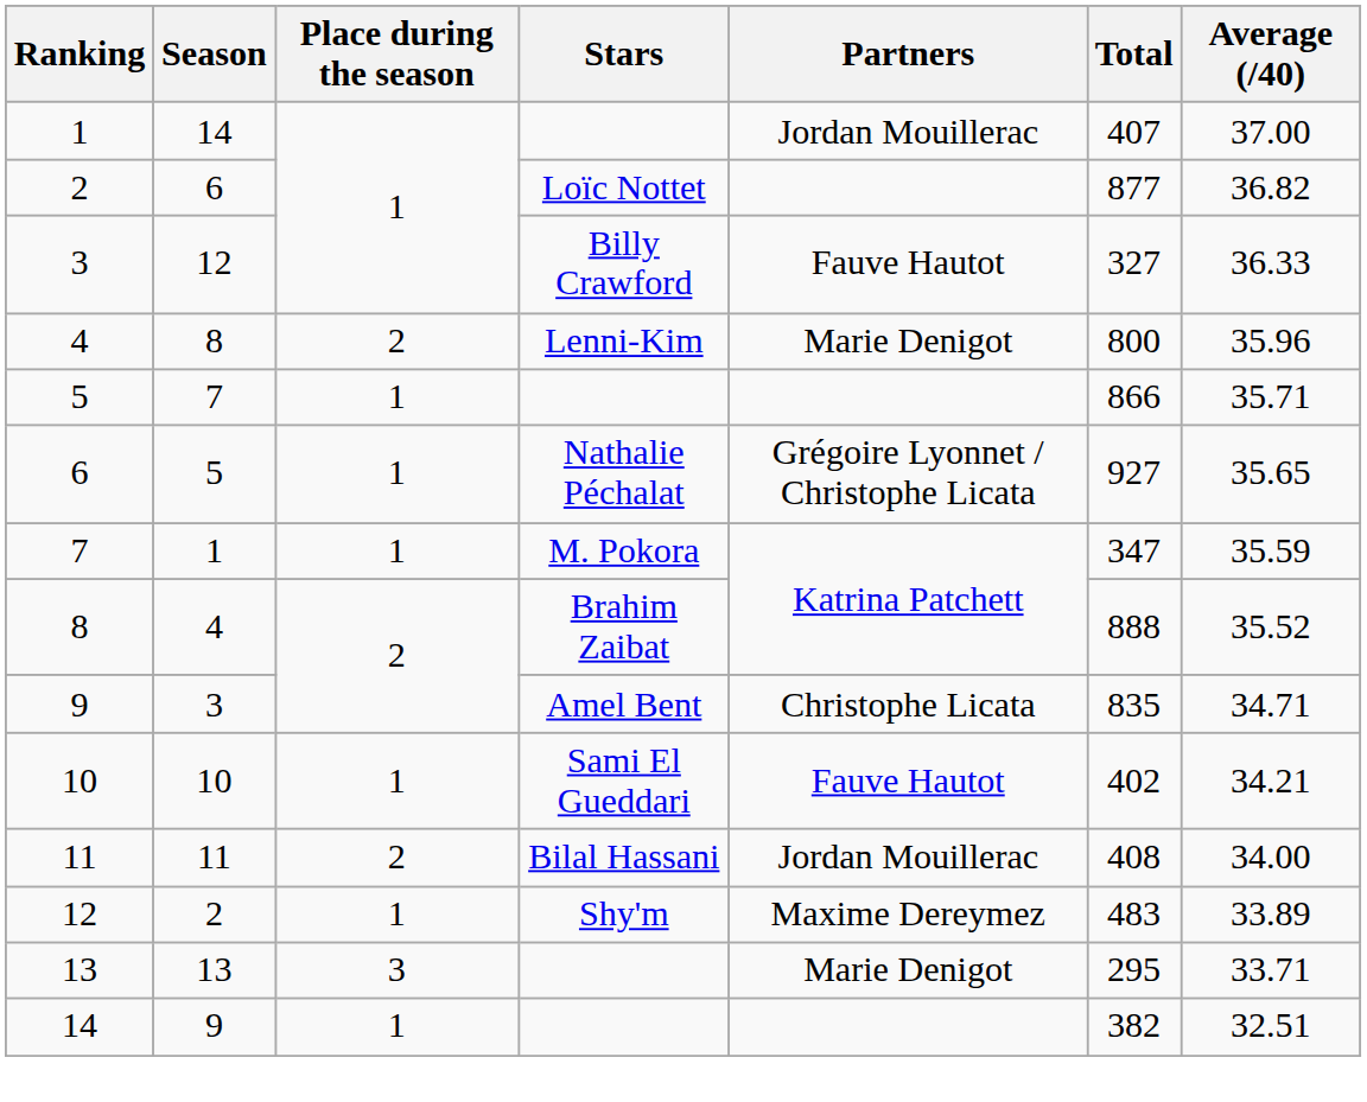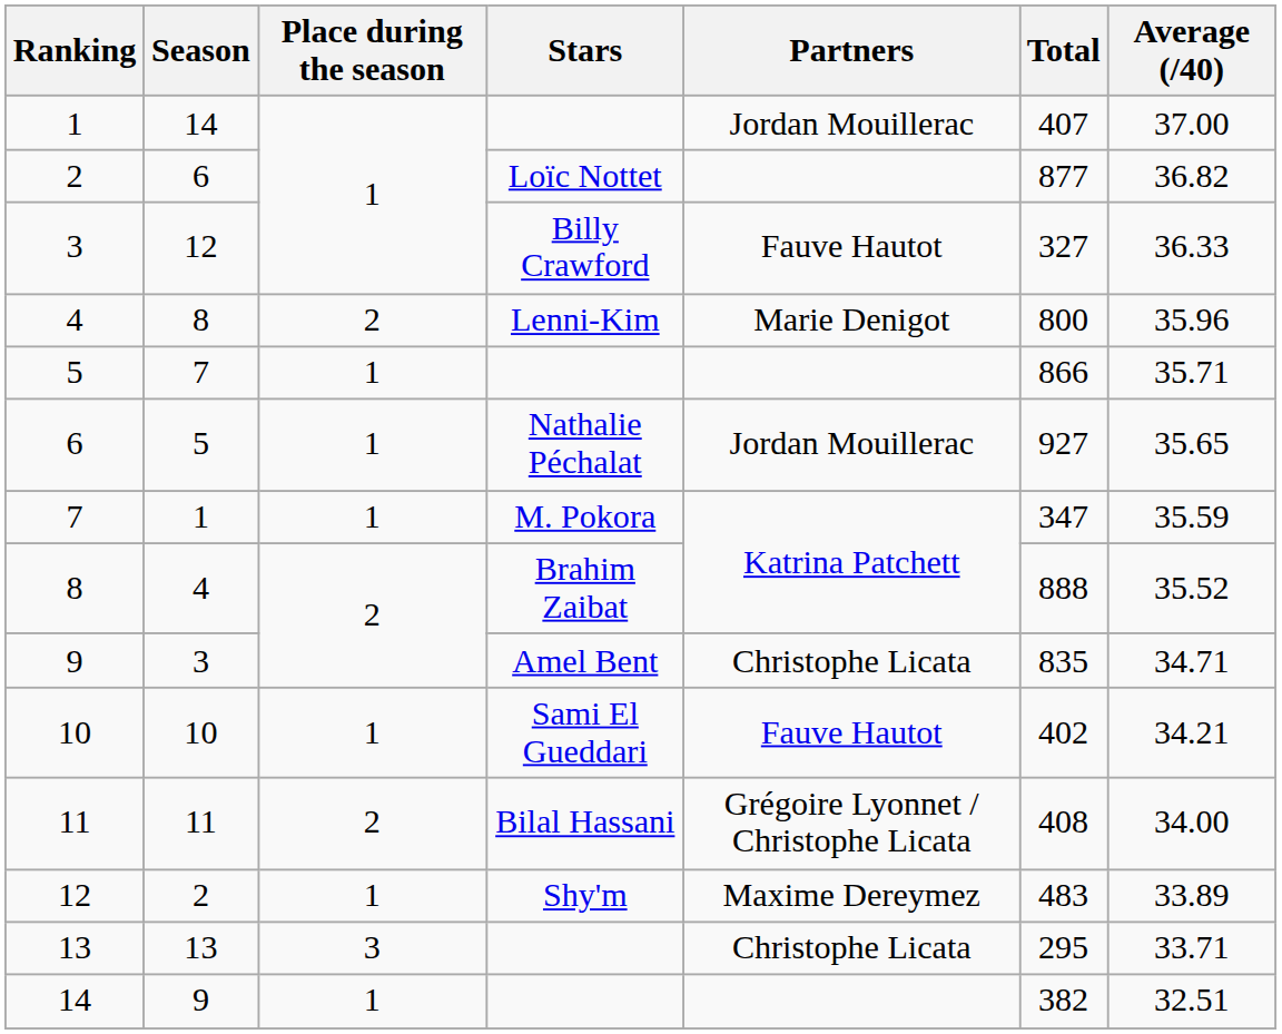row 7 | Partners: Grégoire Lyonnet / Christophe Licata -> Jordan Mouillerac
row 12 | Partners: Jordan Mouillerac -> Grégoire Lyonnet / Christophe Licata
row 14 | Partners: Marie Denigot -> Christophe Licata
